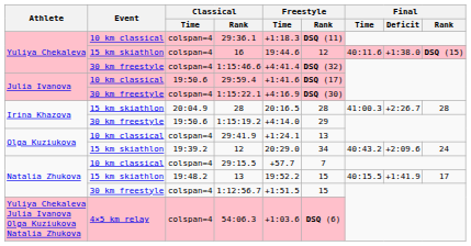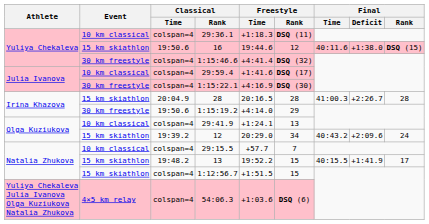16 | Classical / Time: colspan=4 -> 19:50.6
29:59.4 | Classical / Time: 19:50.6 -> colspan=4
1:12:56.7 | Event: 30 km freestyle -> 15 km skiathlon
